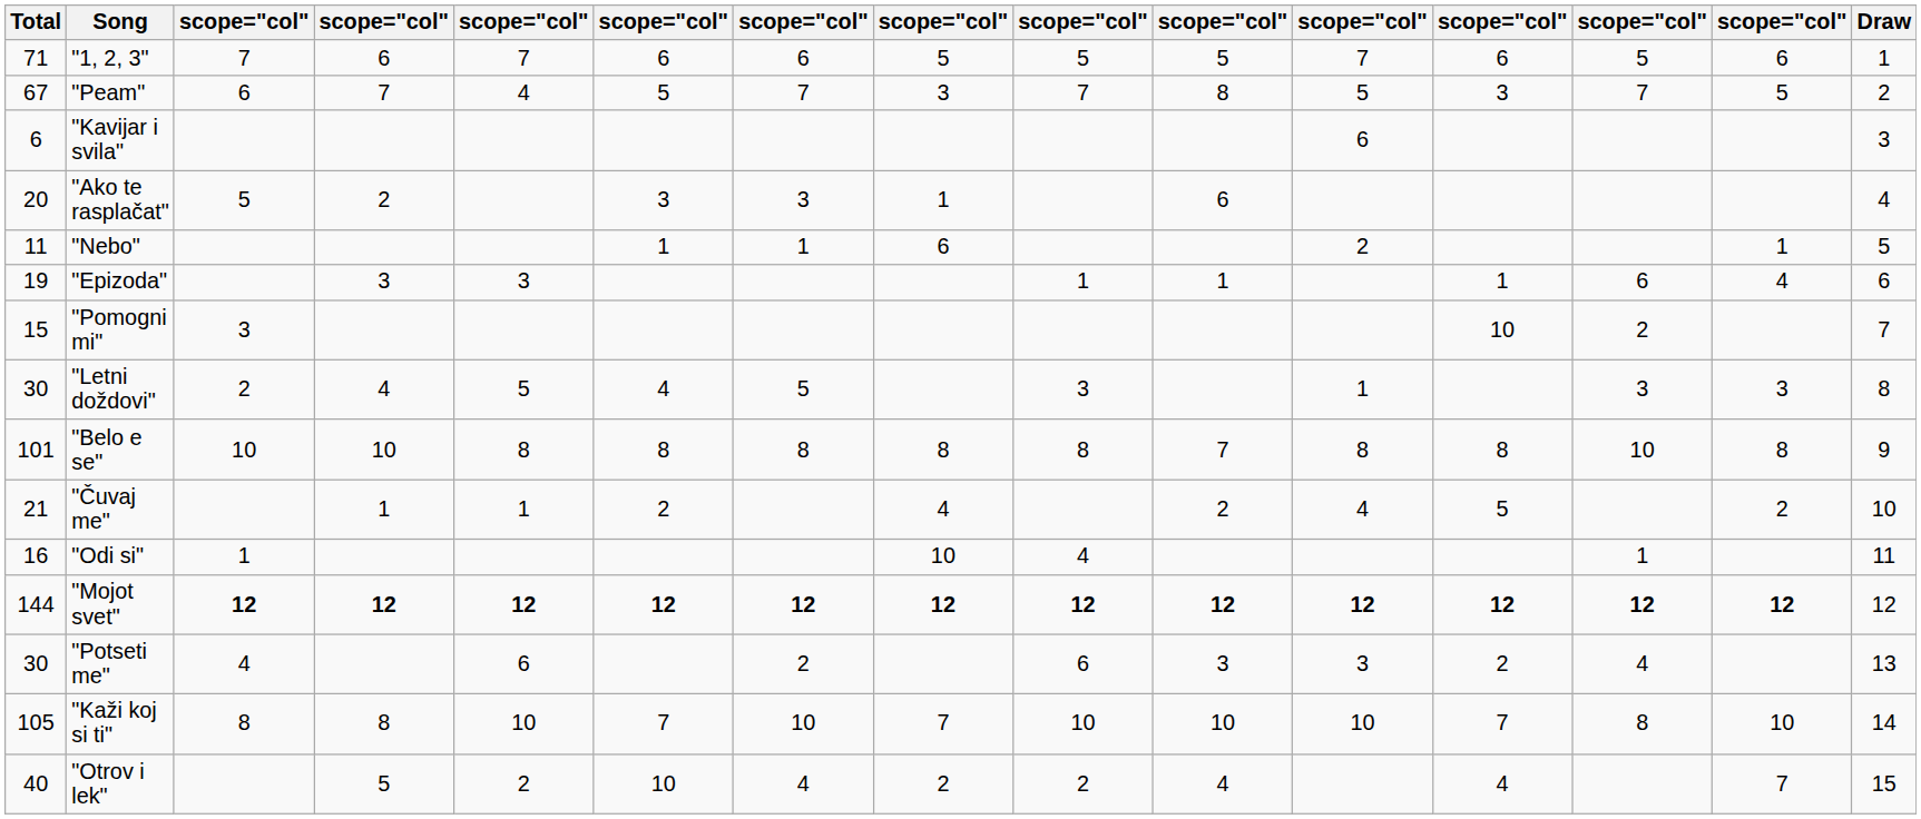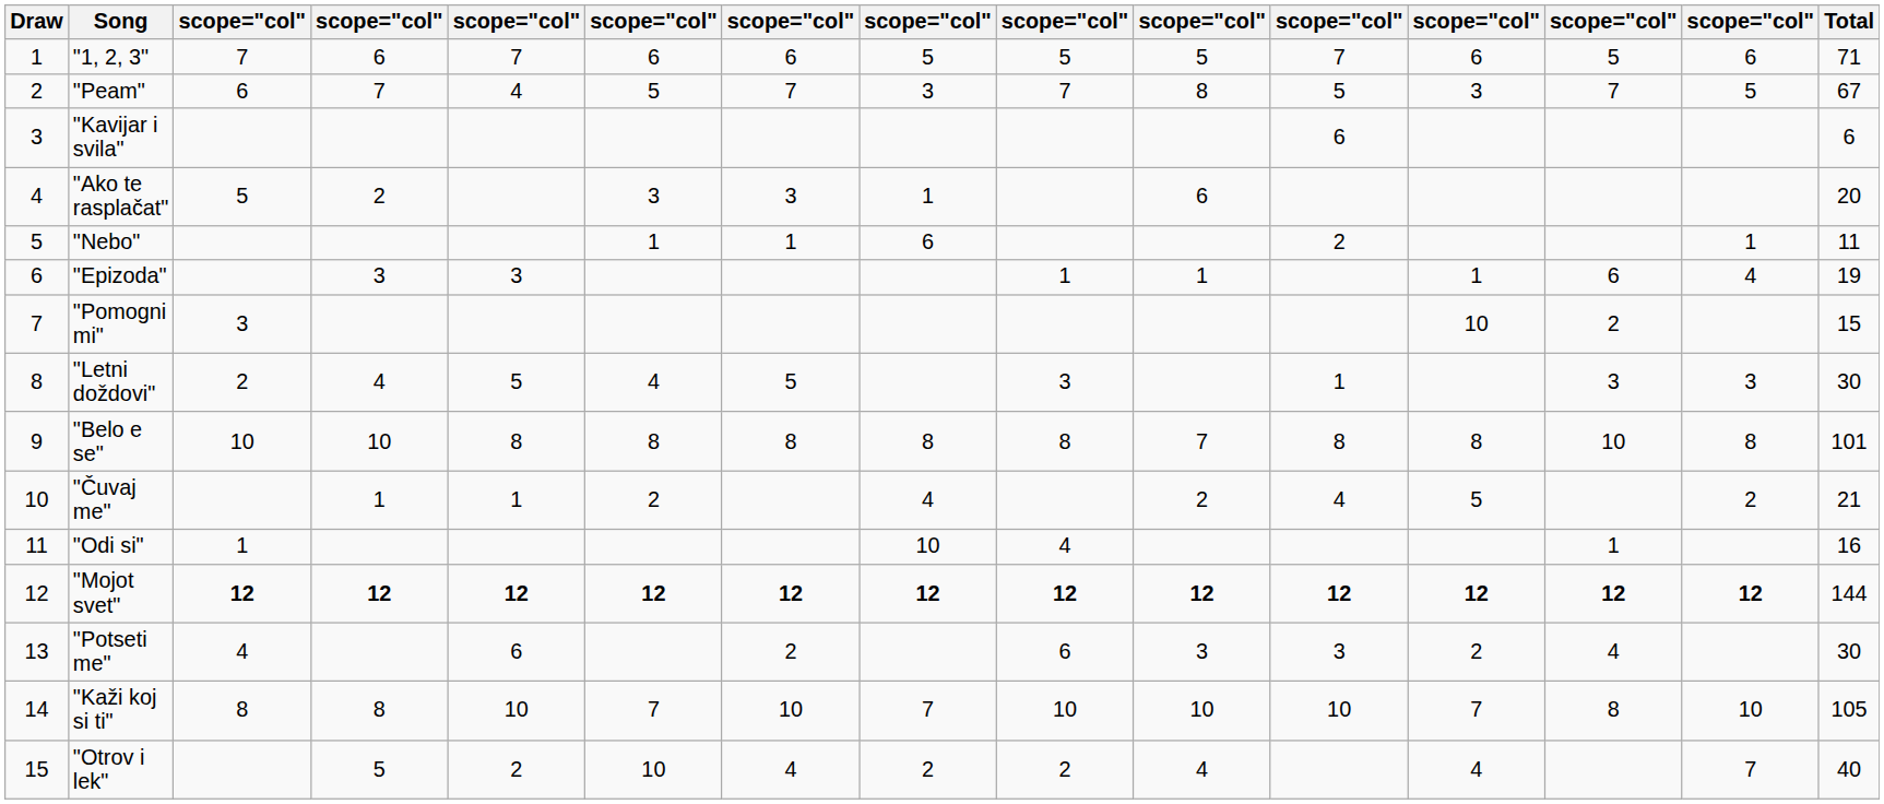columns swapped: Draw <-> Total
